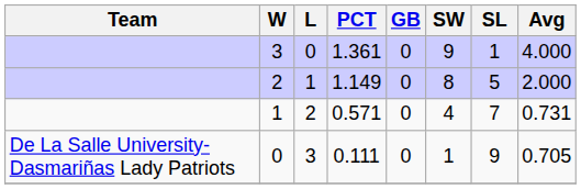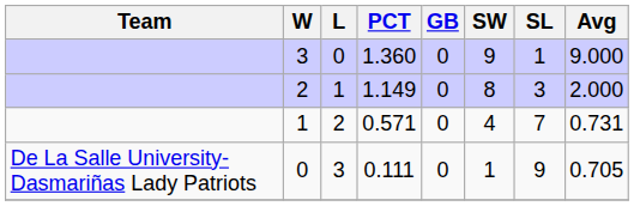row 2 | PCT: 1.361 -> 1.360
row 2 | Avg: 4.000 -> 9.000
row 3 | SL: 5 -> 3
